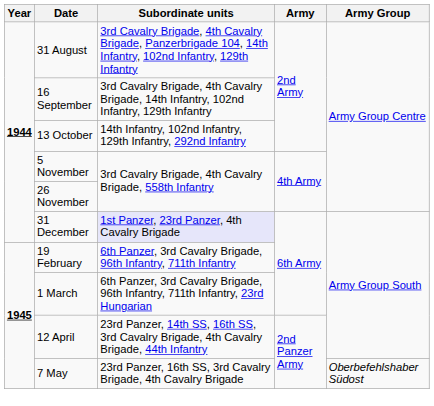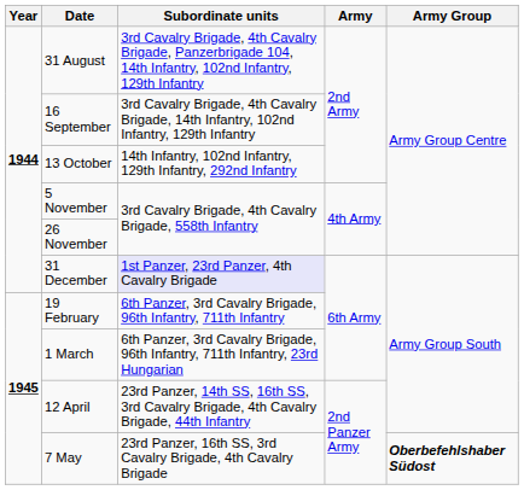7 May | Army Group: normal -> bold
